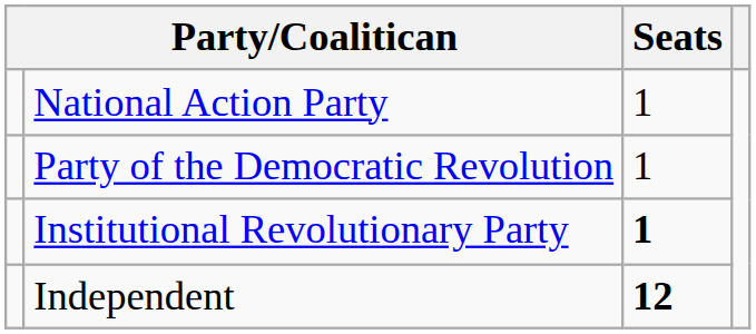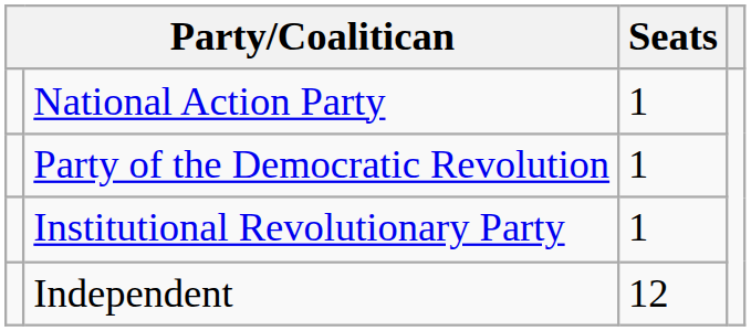Institutional Revolutionary Party | Seats: bold -> normal
Independent | Seats: bold -> normal
